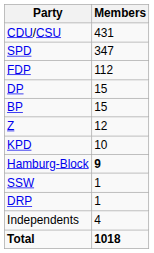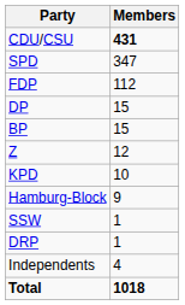CDU/CSU | Members: normal -> bold
Hamburg-Block | Members: bold -> normal
